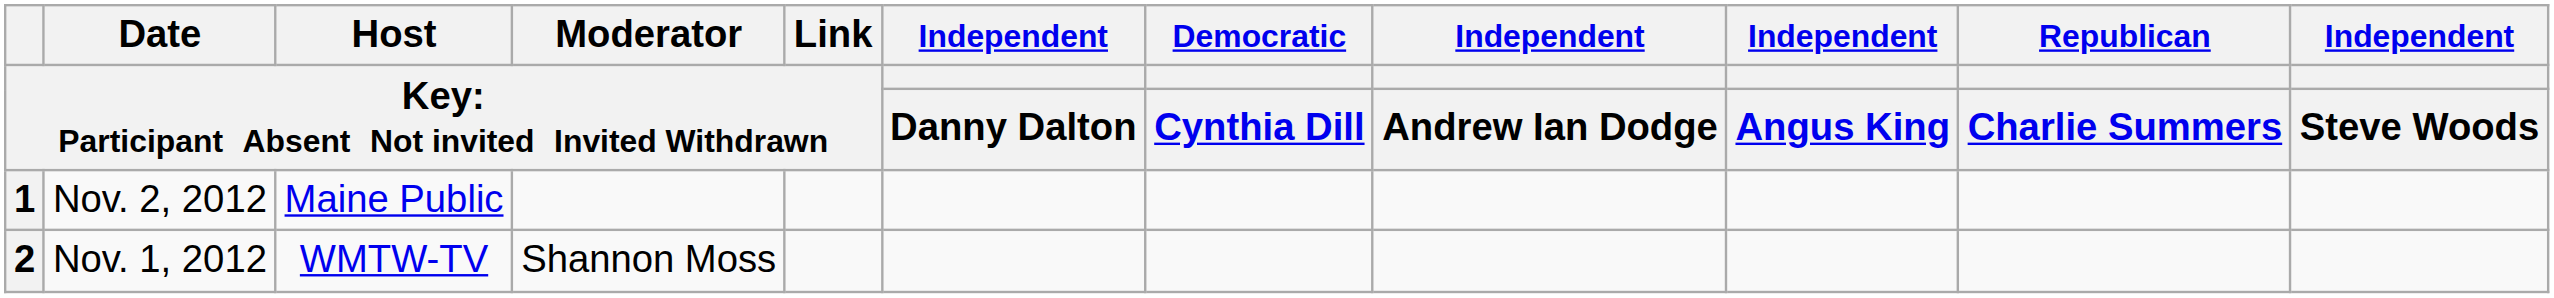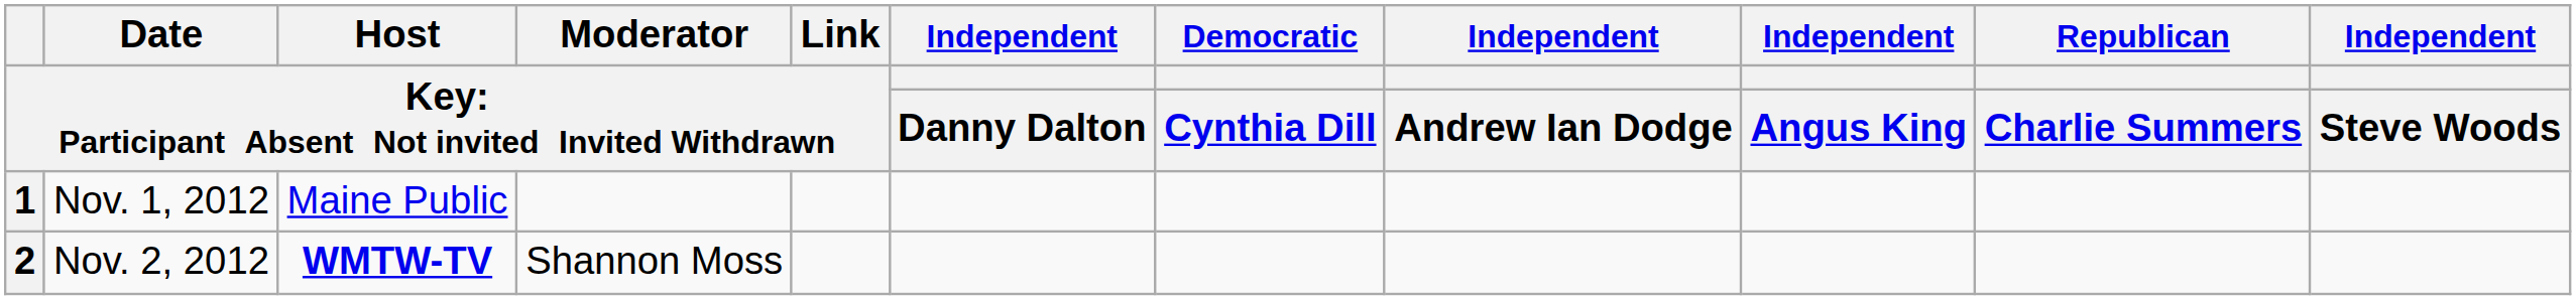1 | column 2: Nov. 2, 2012 -> Nov. 1, 2012
2 | column 2: Nov. 1, 2012 -> Nov. 2, 2012
2 | column 3: normal -> bold
